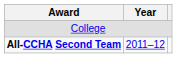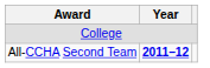All-CCHA Second Team | Award: bold -> normal
All-CCHA Second Team | Year: normal -> bold
